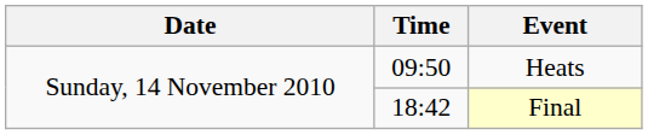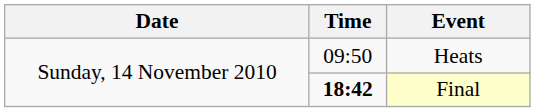Final | Time: normal -> bold
